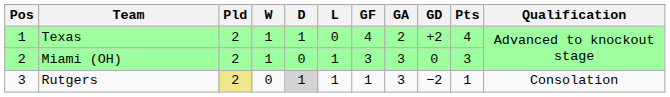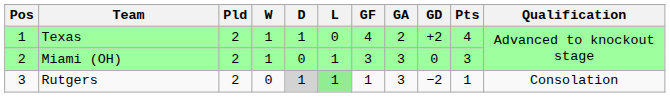Rutgers | Pld: khaki background -> no background
Rutgers | L: no background -> lightgreen background
